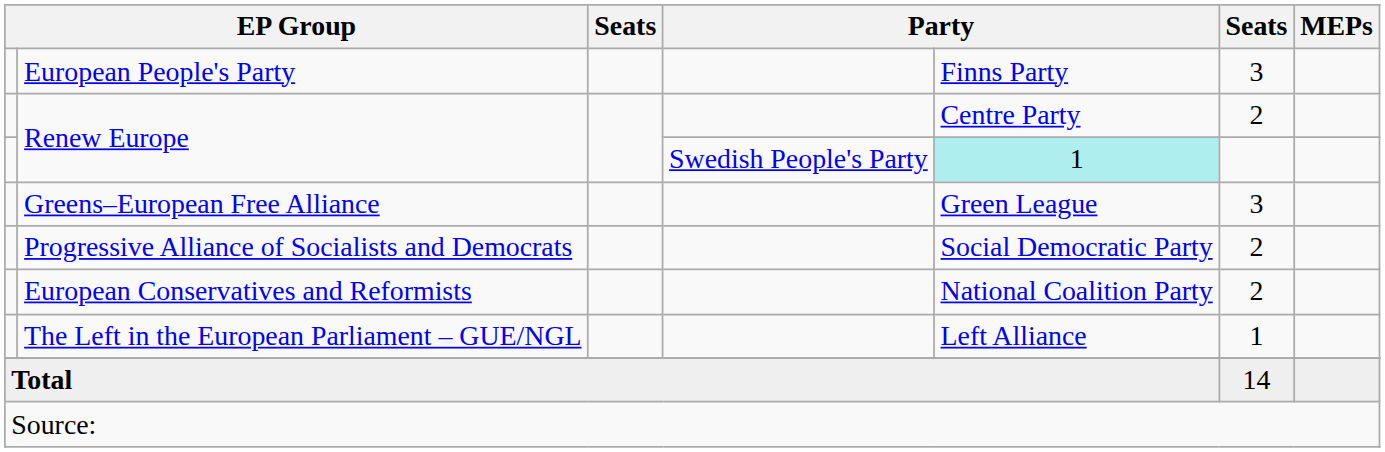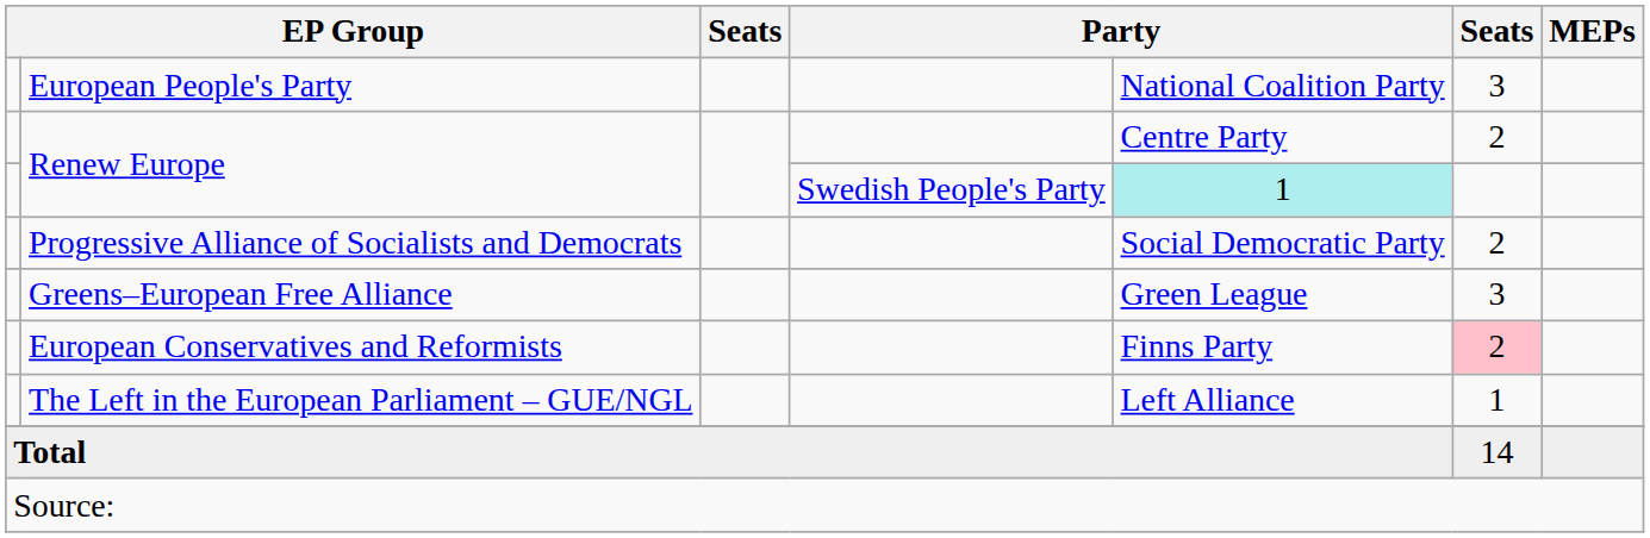European People's Party | column 5: Finns Party -> National Coalition Party
rows swapped: Greens–European Free Alliance <-> Progressive Alliance of Socialists and Democrats
European Conservatives and Reformists | column 5: National Coalition Party -> Finns Party
European Conservatives and Reformists | column 6: no background -> pink background
